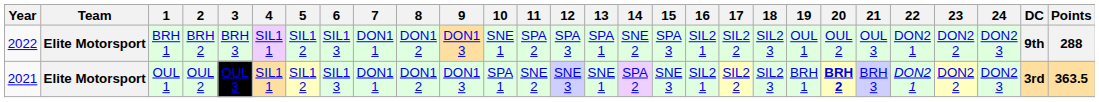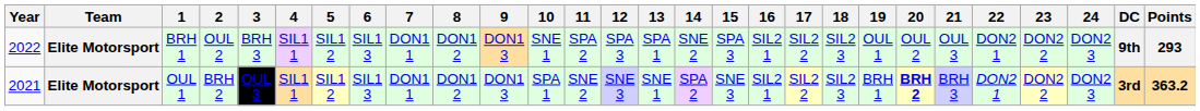row 2 | 2: BRH 2 -> OUL 2
row 2 | Points: 288 -> 293
row 3 | 2: OUL 2 -> BRH 2
row 3 | Points: 363.5 -> 363.2
